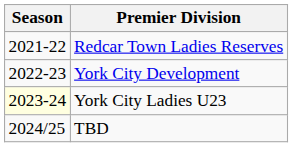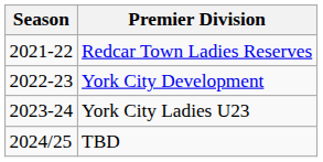York City Ladies U23 | Season: lightyellow background -> no background
